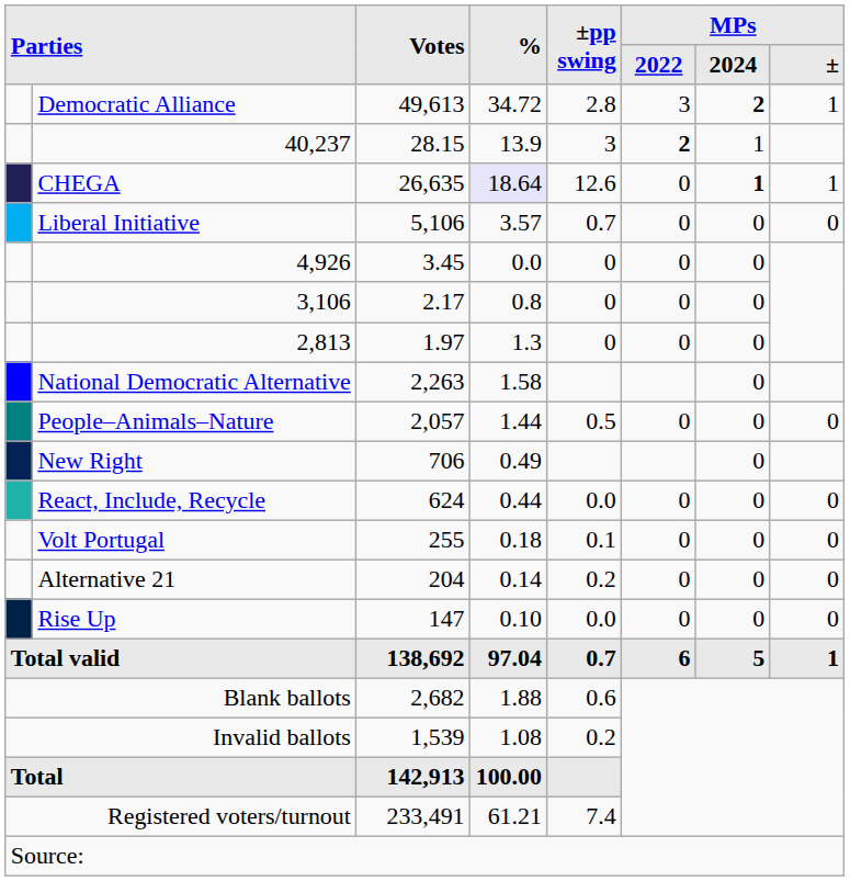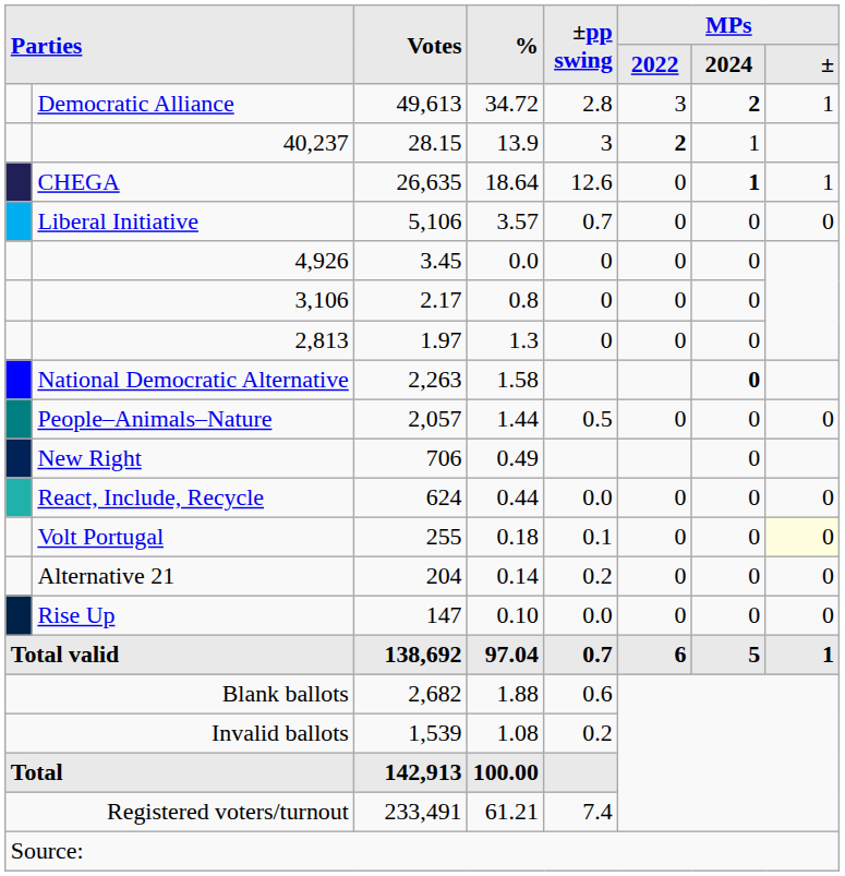CHEGA | %: lavender background -> no background
National Democratic Alternative | MPs / 2024: normal -> bold
Volt Portugal | MPs / ±: no background -> lightyellow background
